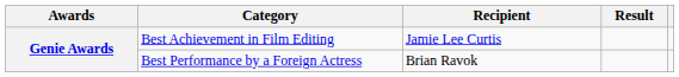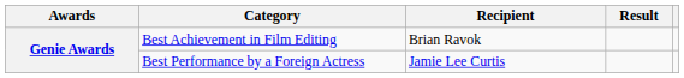Best Achievement in Film Editing | Recipient: Jamie Lee Curtis -> Brian Ravok
Best Performance by a Foreign Actress | Recipient: Brian Ravok -> Jamie Lee Curtis
